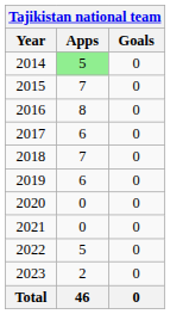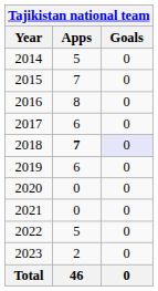2014 | Apps: lightgreen background -> no background
2018 | Apps: normal -> bold
2018 | Goals: no background -> lavender background
